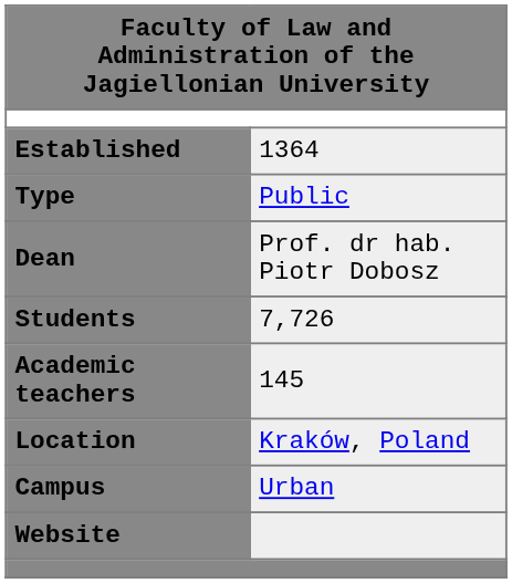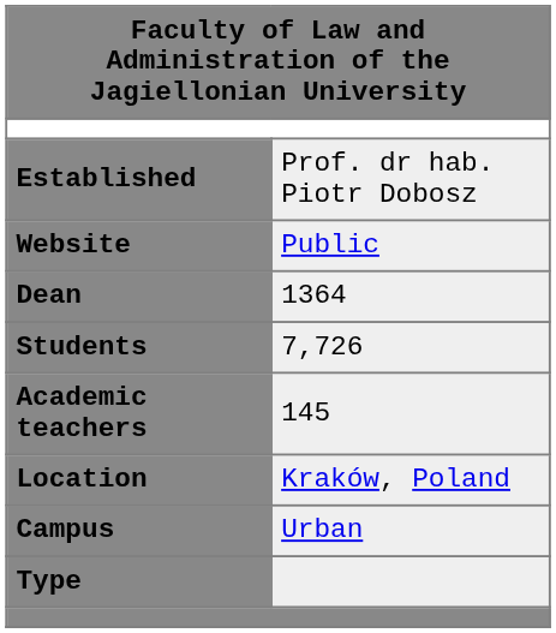row 3 | column 2: 1364 -> Prof. dr hab. Piotr Dobosz
row 4 | column 1: Type -> Website
row 5 | column 2: Prof. dr hab. Piotr Dobosz -> 1364
row 10 | column 1: Website -> Type
